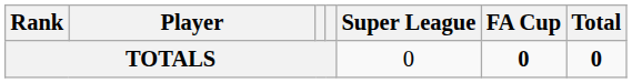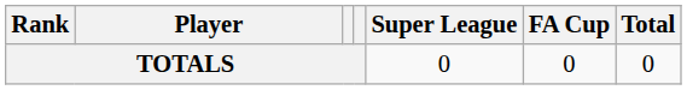row 2 | FA Cup: bold -> normal
row 2 | Total: bold -> normal
